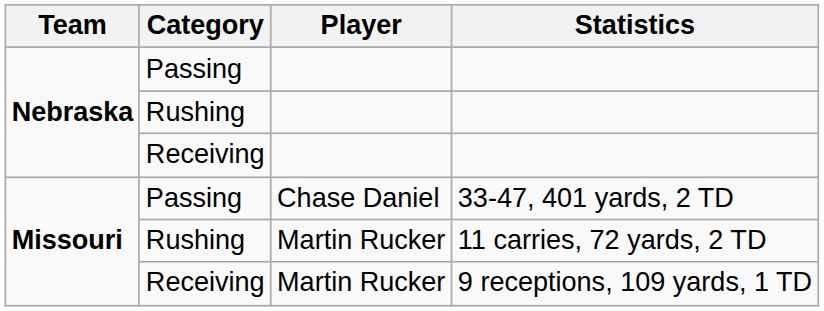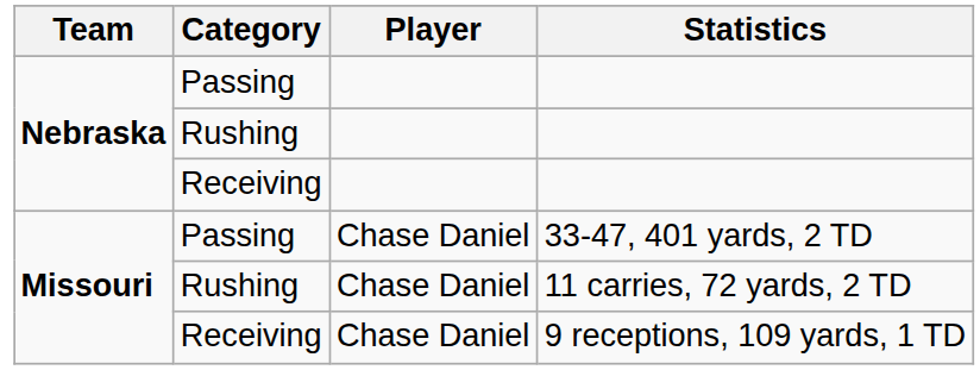11 carries, 72 yards, 2 TD | Player: Martin Rucker -> Chase Daniel
9 receptions, 109 yards, 1 TD | Player: Martin Rucker -> Chase Daniel
